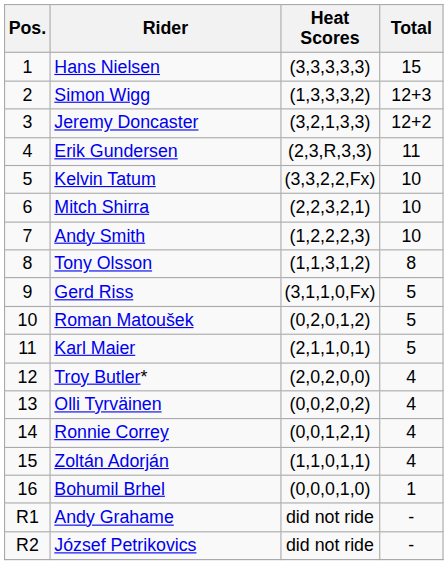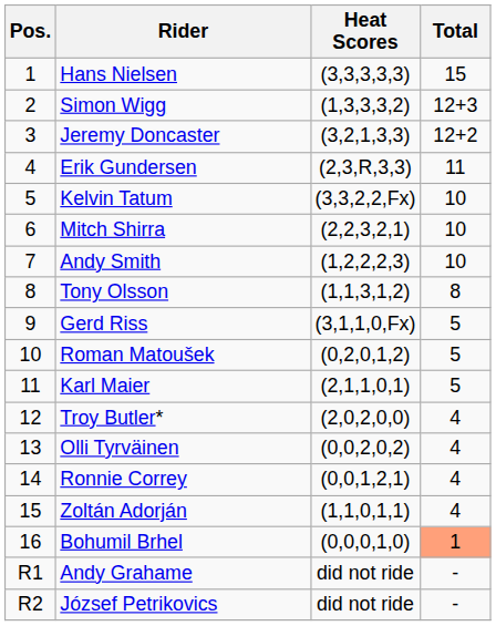Bohumil Brhel | Total: no background -> lightsalmon background
